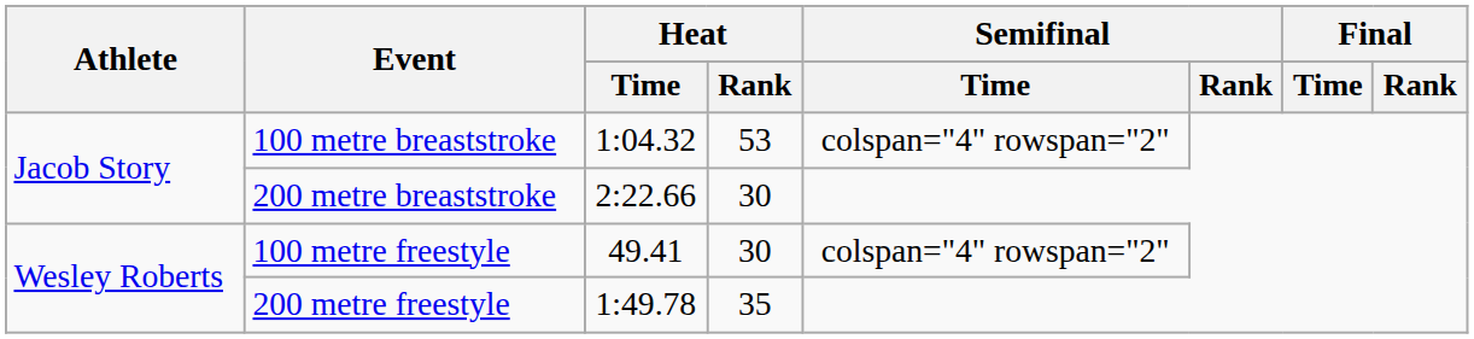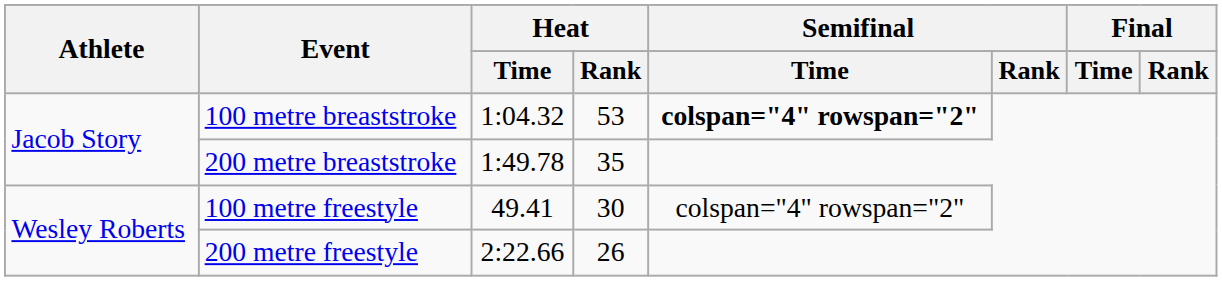100 metre breaststroke | Semifinal / Time: normal -> bold
200 metre breaststroke | Heat / Time: 2:22.66 -> 1:49.78
200 metre breaststroke | Heat / Rank: 30 -> 35
200 metre freestyle | Heat / Time: 1:49.78 -> 2:22.66
200 metre freestyle | Heat / Rank: 35 -> 26
